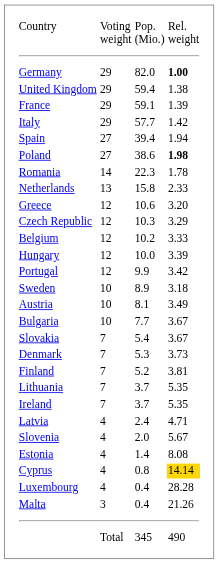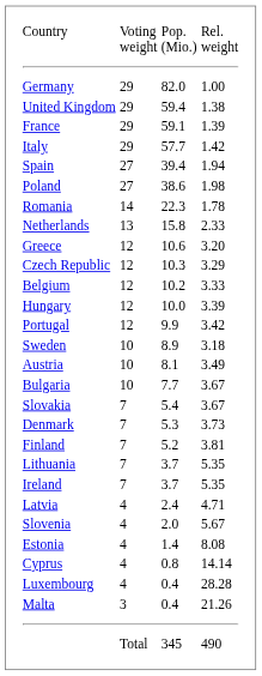Germany | column 4: bold -> normal
Poland | column 4: bold -> normal
Cyprus | column 4: gold background -> no background
